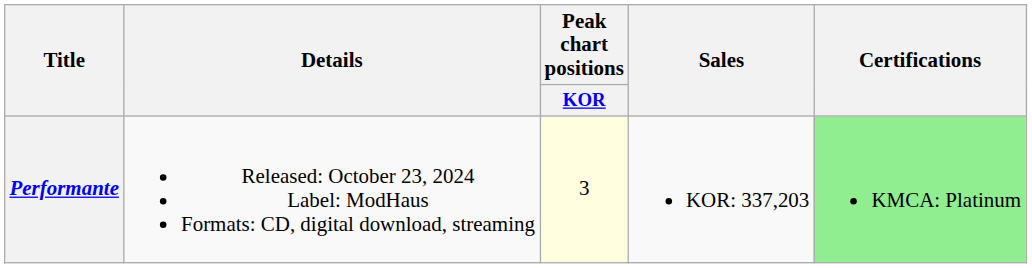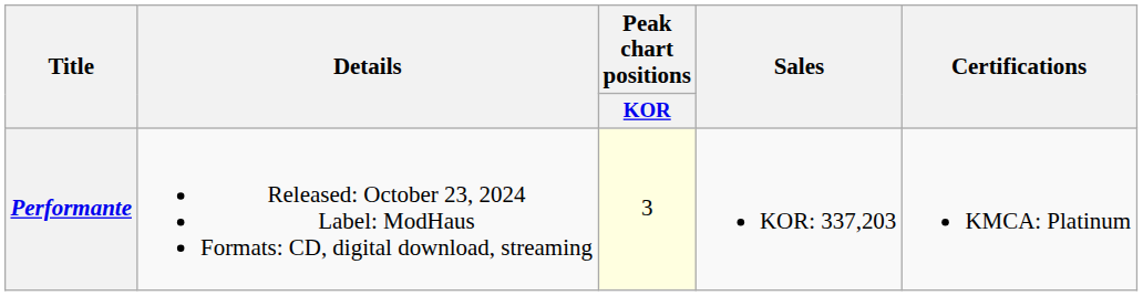Performante | Certifications: lightgreen background -> no background
